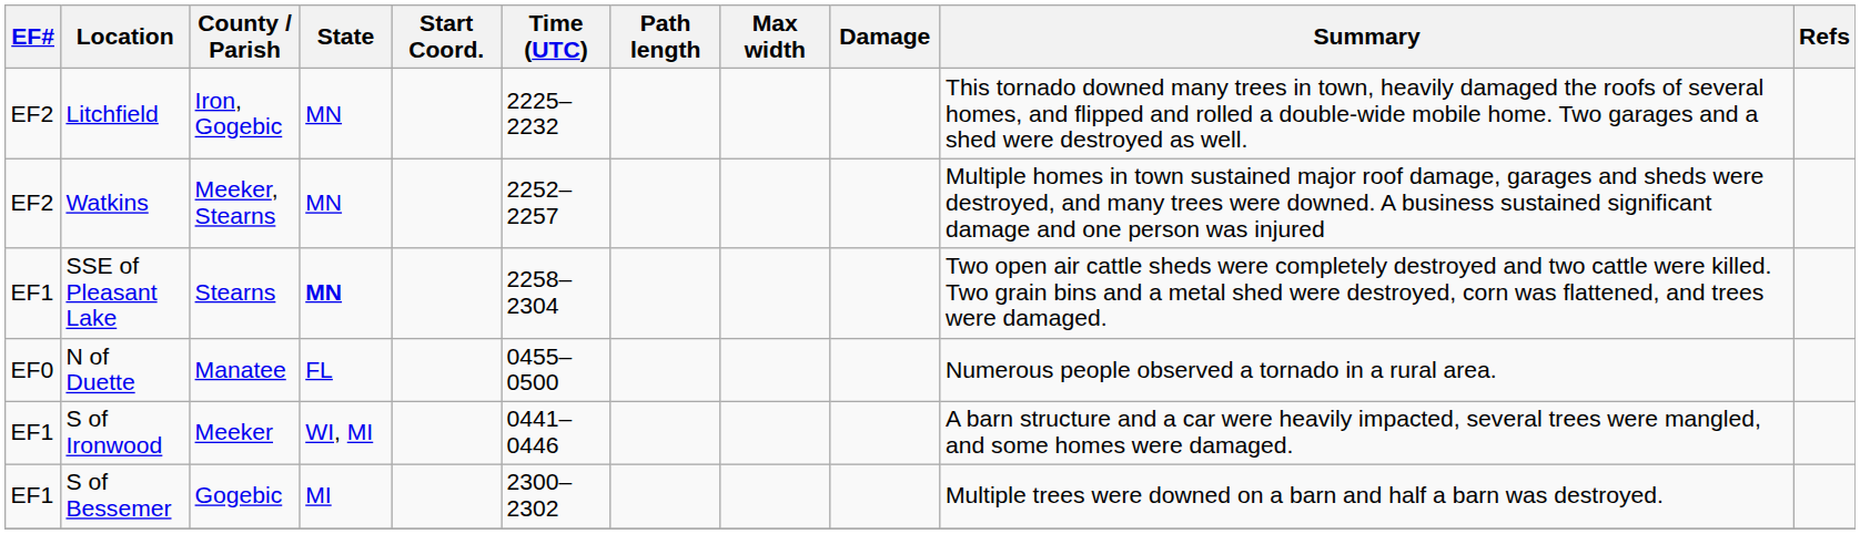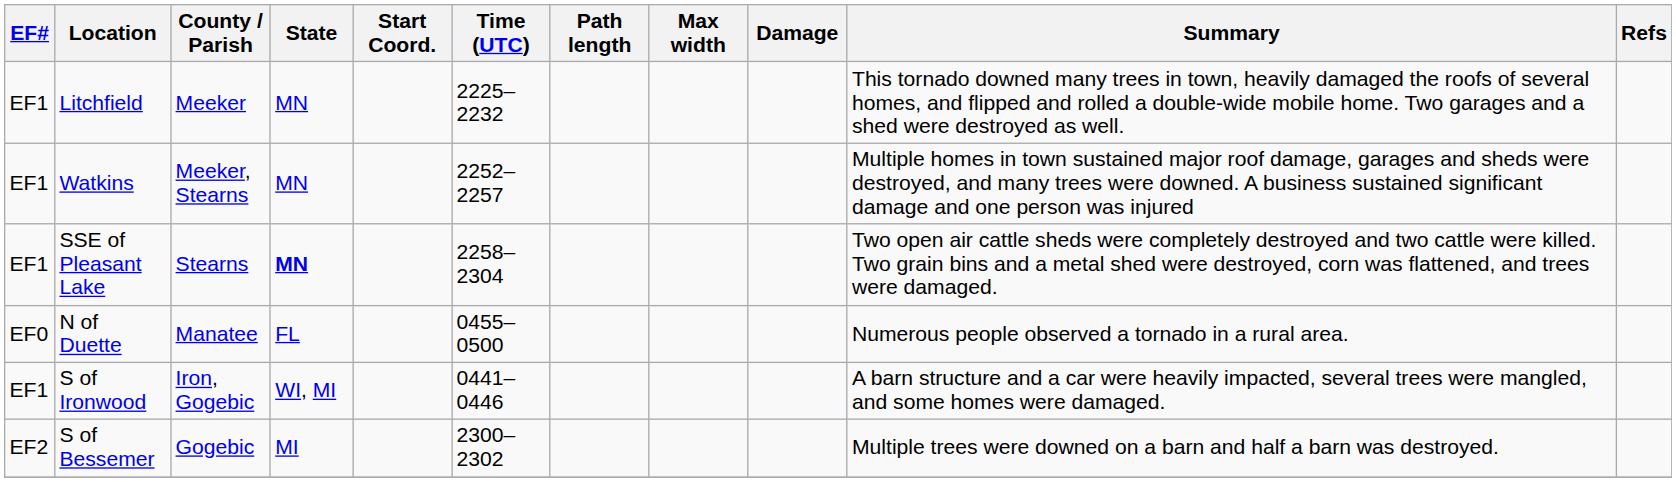Litchfield | EF#: EF2 -> EF1
Litchfield | County / Parish: Iron, Gogebic -> Meeker
Watkins | EF#: EF2 -> EF1
S of Ironwood | County / Parish: Meeker -> Iron, Gogebic
S of Bessemer | EF#: EF1 -> EF2
